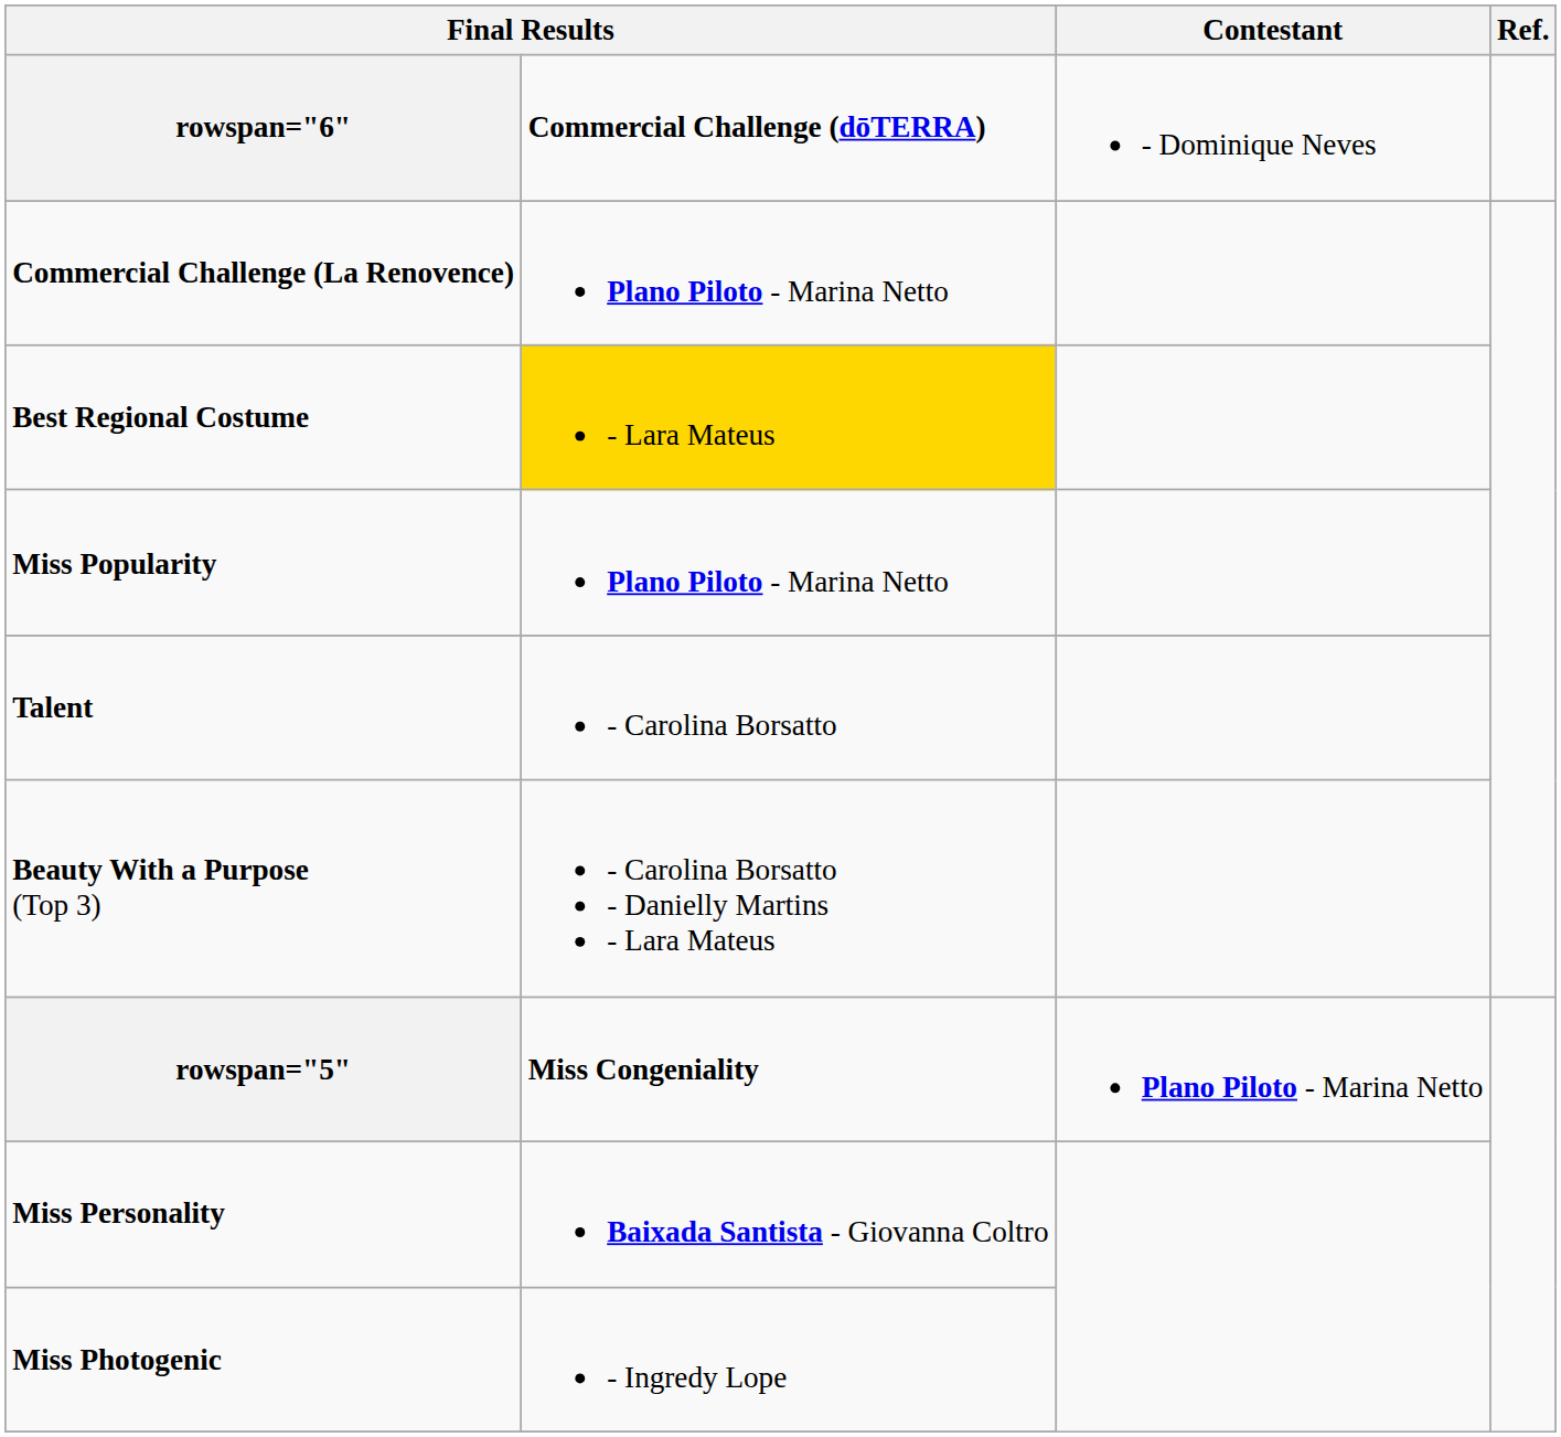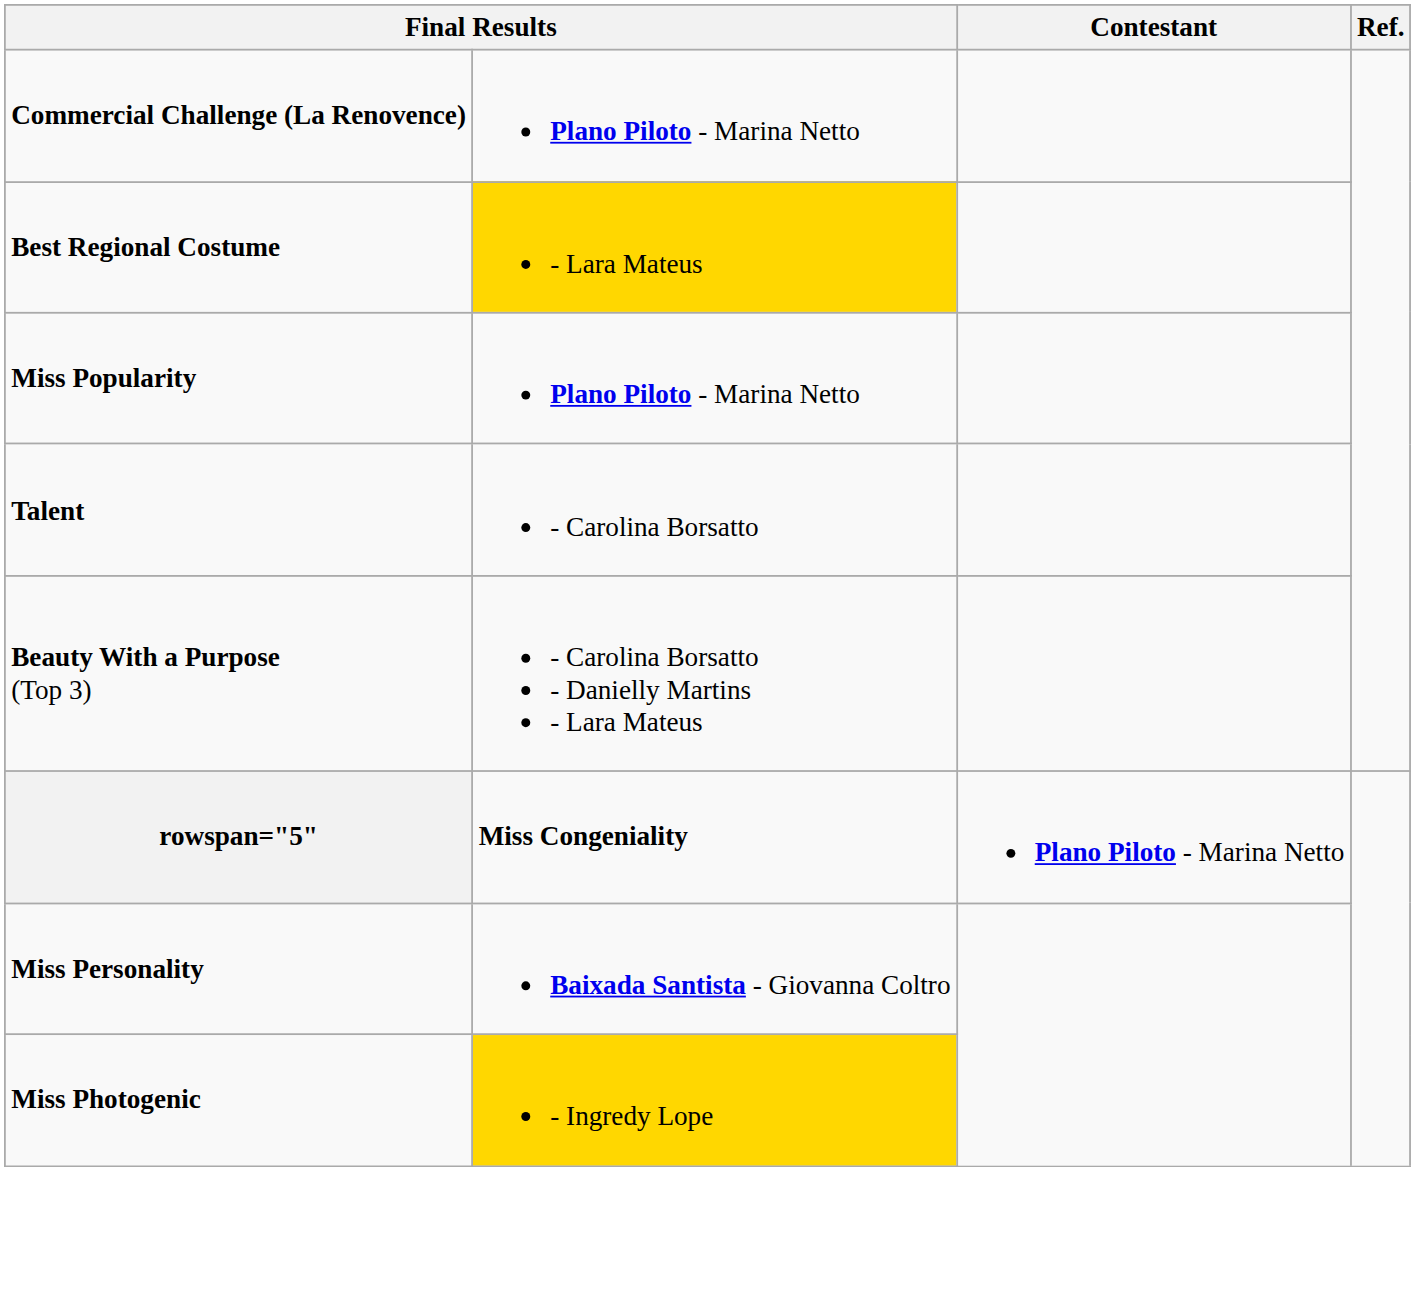- row: rowspan="6" | Commercial Challenge (dōTERRA) | - Dominique Neves
Miss Photogenic | column 2: no background -> gold background
